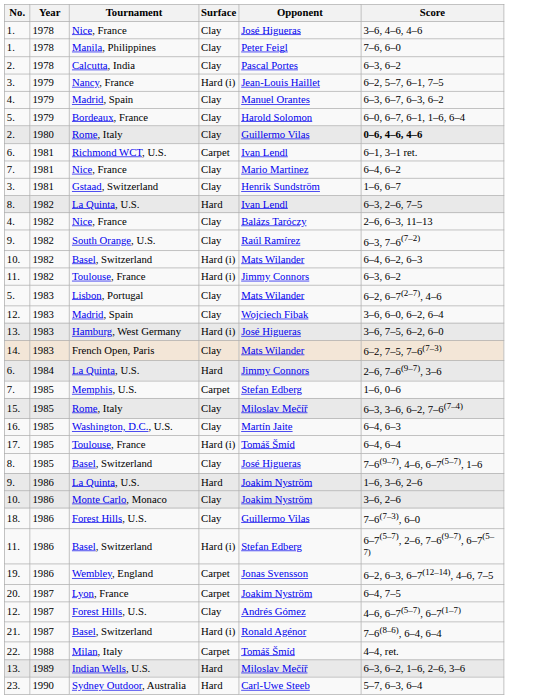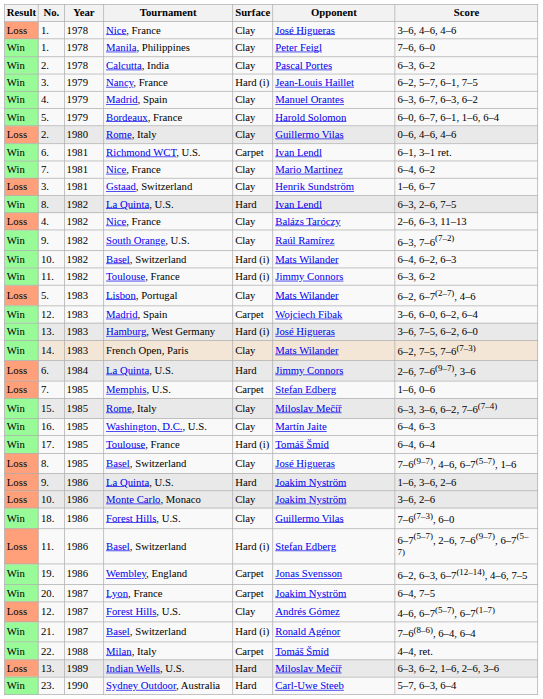+ column: Result | Loss | Win | Win | Win | Win | Win | Loss | Win | Win | Loss | Win | Loss | Win | Win | Win | Loss | Win | Win | Win | Loss | Loss | Win | Win | Win | Loss | Loss | Loss | Win | Loss | Win | Win | Loss | Win | Win | Loss | Win
2. / Rome, Italy | Score: bold -> normal
12. / Madrid, Spain | Surface: Clay -> Carpet
